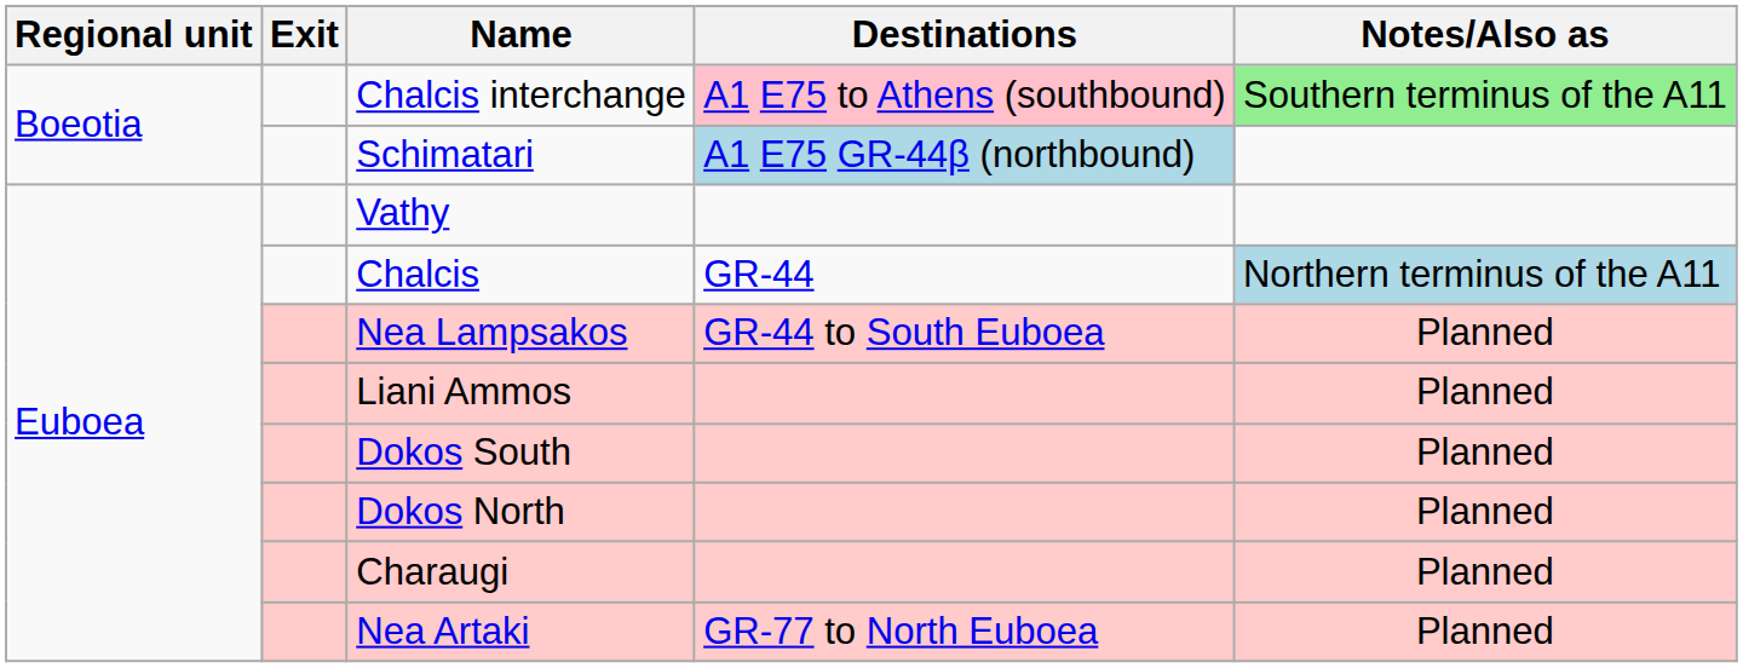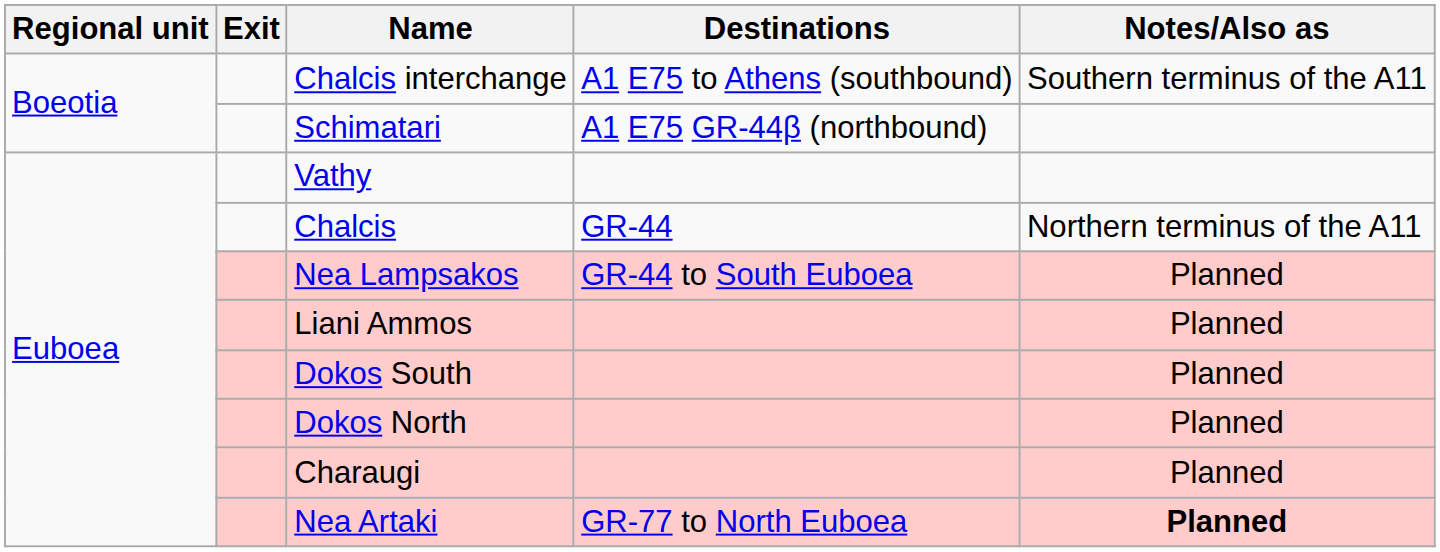Chalcis interchange | Destinations: pink background -> no background
Chalcis interchange | Notes/Also as: lightgreen background -> no background
Schimatari | Destinations: lightblue background -> no background
Chalcis | Notes/Also as: lightblue background -> no background
Nea Artaki | Notes/Also as: normal -> bold
